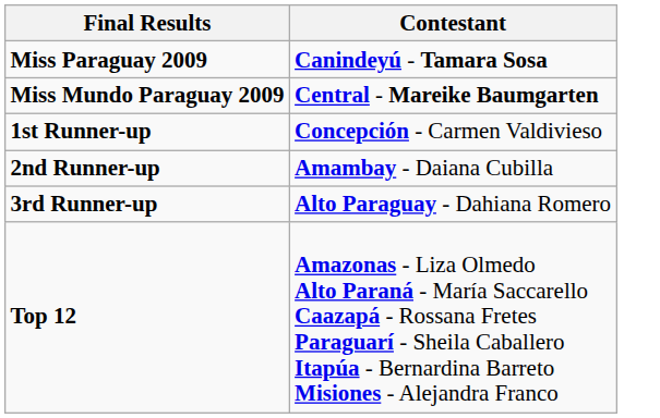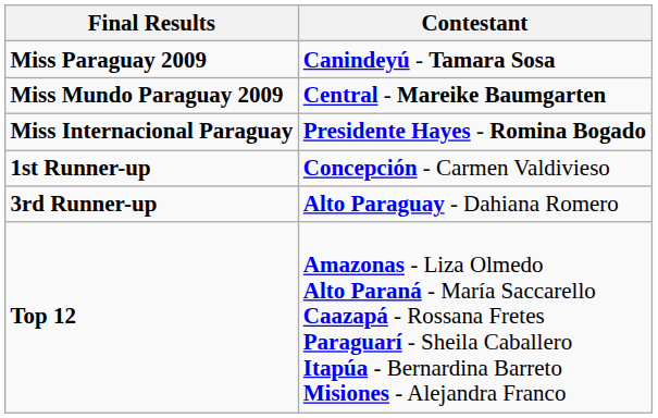+ row: Miss Internacional Paraguay | Presidente Hayes - Romina Bogado
- row: 2nd Runner-up | Amambay - Daiana Cubilla
